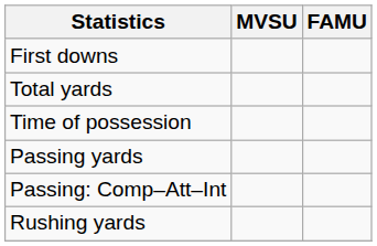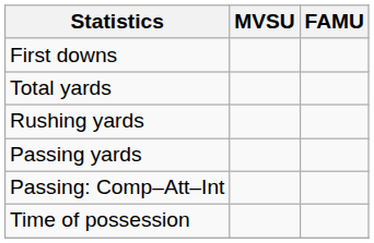rows swapped: Rushing yards <-> Time of possession
